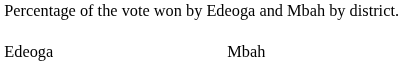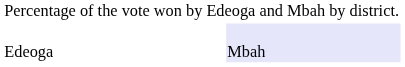Edeoga | column 2: no background -> lavender background
